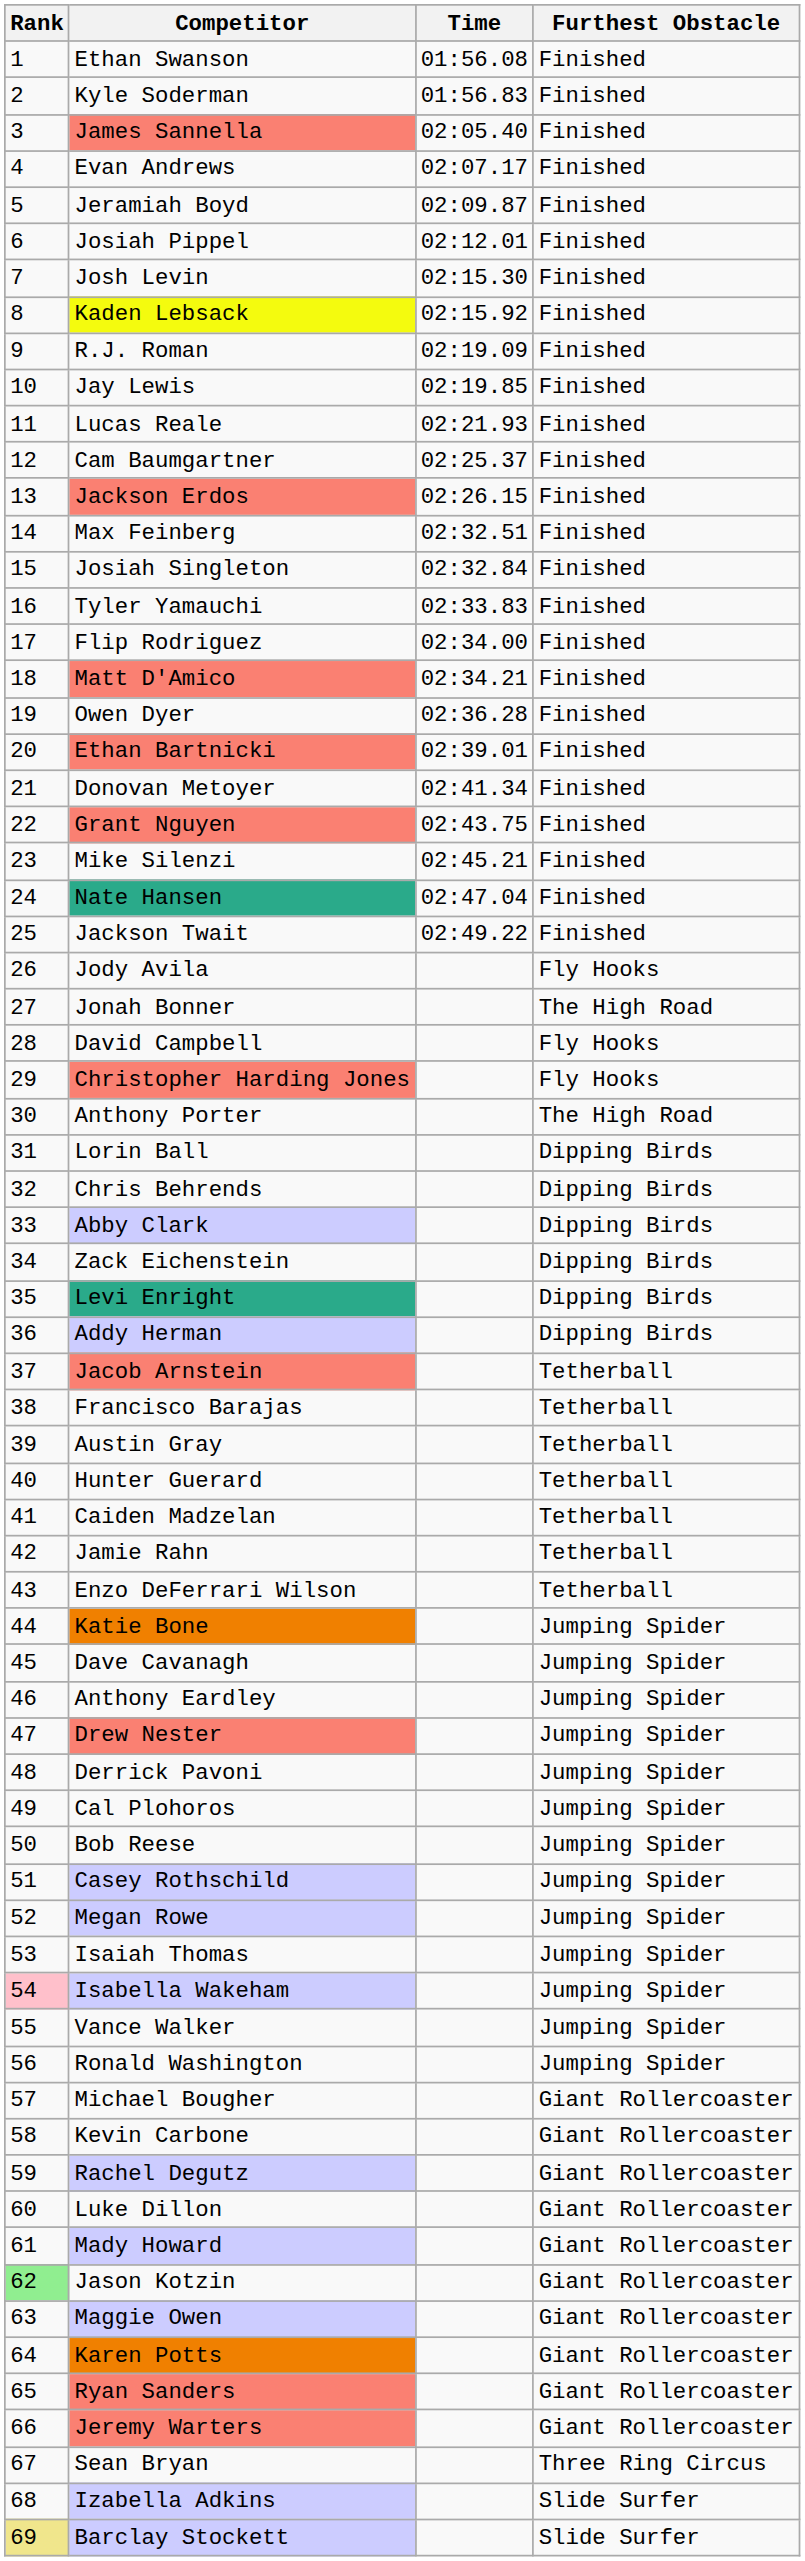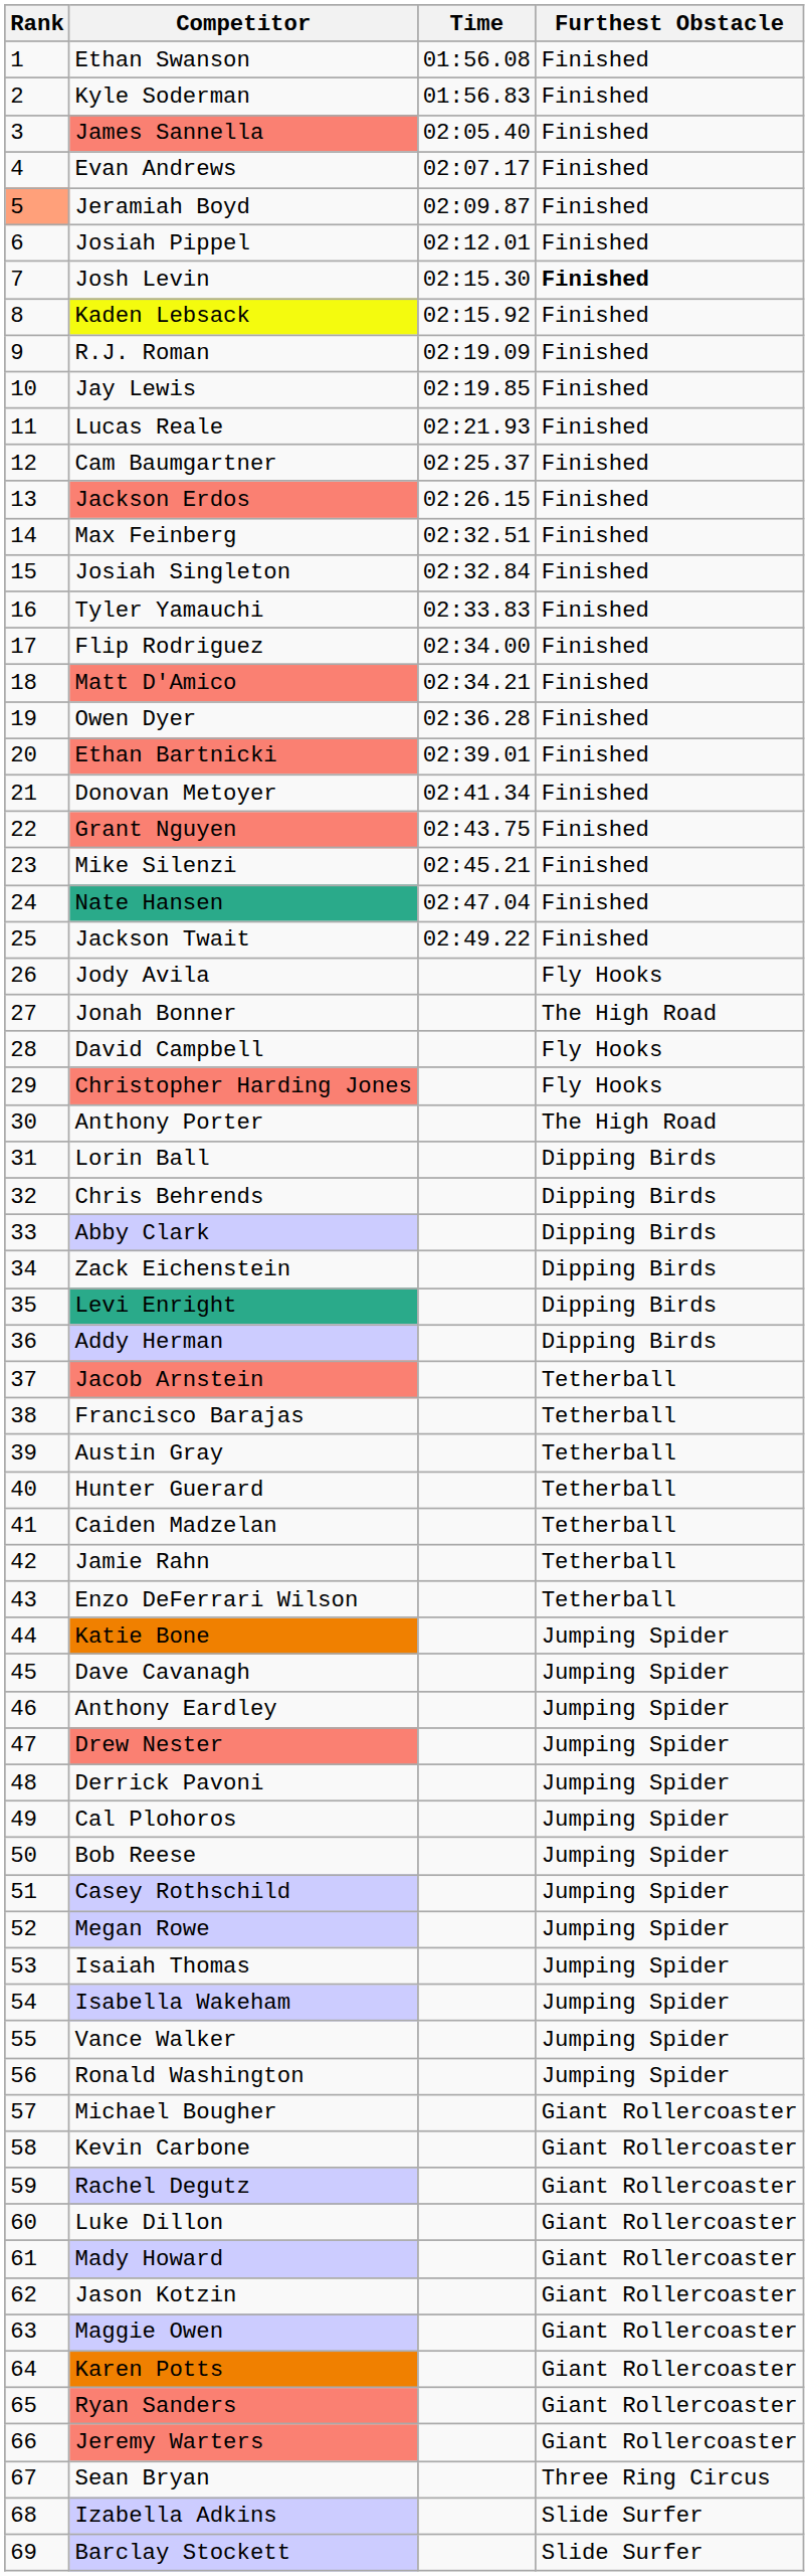Jeramiah Boyd | Rank: no background -> lightsalmon background
Josh Levin | Furthest Obstacle: normal -> bold
Isabella Wakeham | Rank: pink background -> no background
Jason Kotzin | Rank: lightgreen background -> no background
Barclay Stockett | Rank: khaki background -> no background
